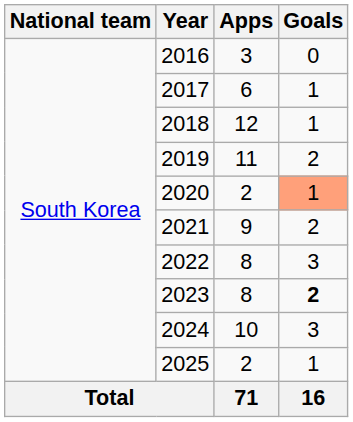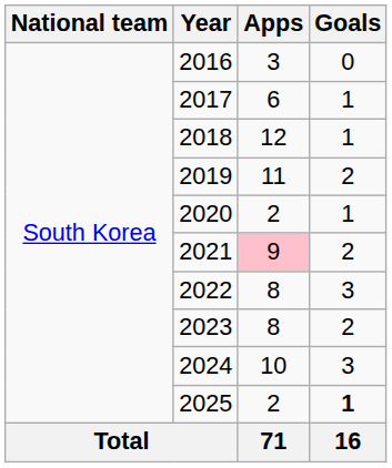2020 | Goals: lightsalmon background -> no background
2021 | Apps: no background -> pink background
2023 | Goals: bold -> normal
2025 | Goals: normal -> bold
